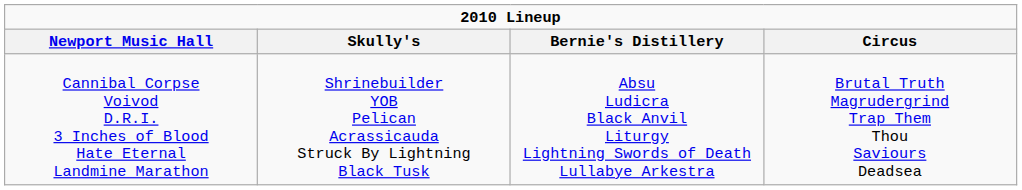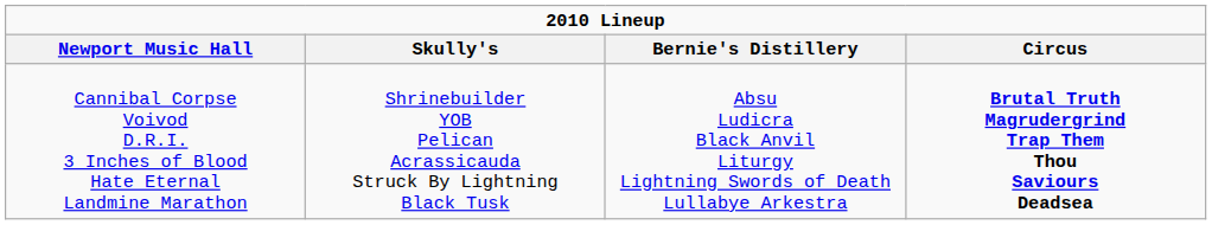row 3 | Circus: normal -> bold
